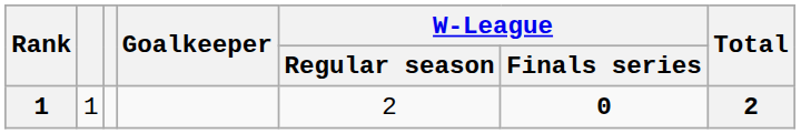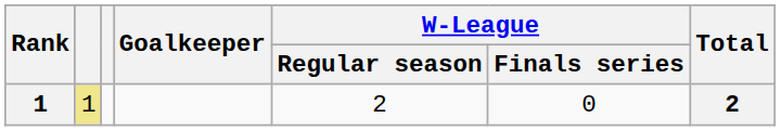row 3 | column 2: no background -> khaki background
row 3 | W-League / Finals series: bold -> normal
